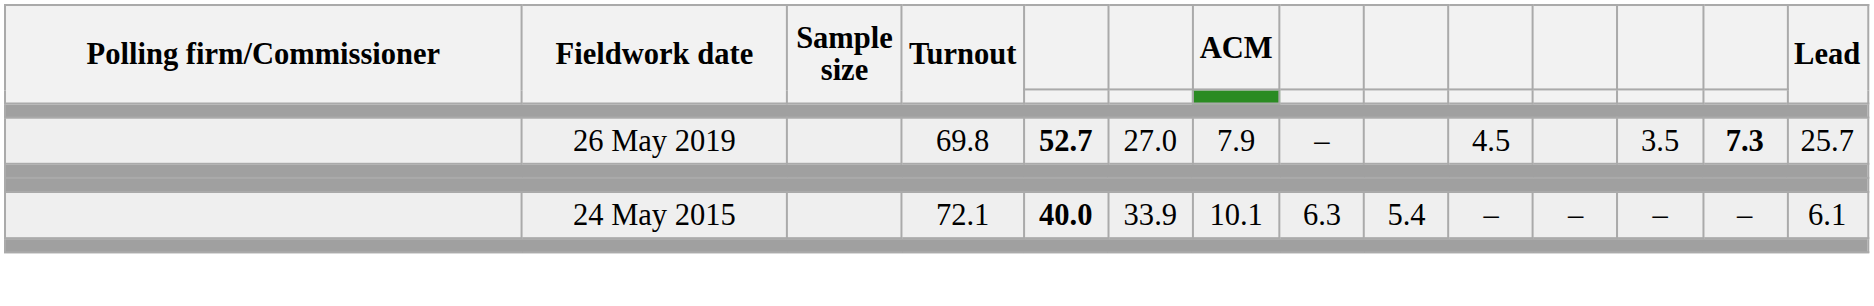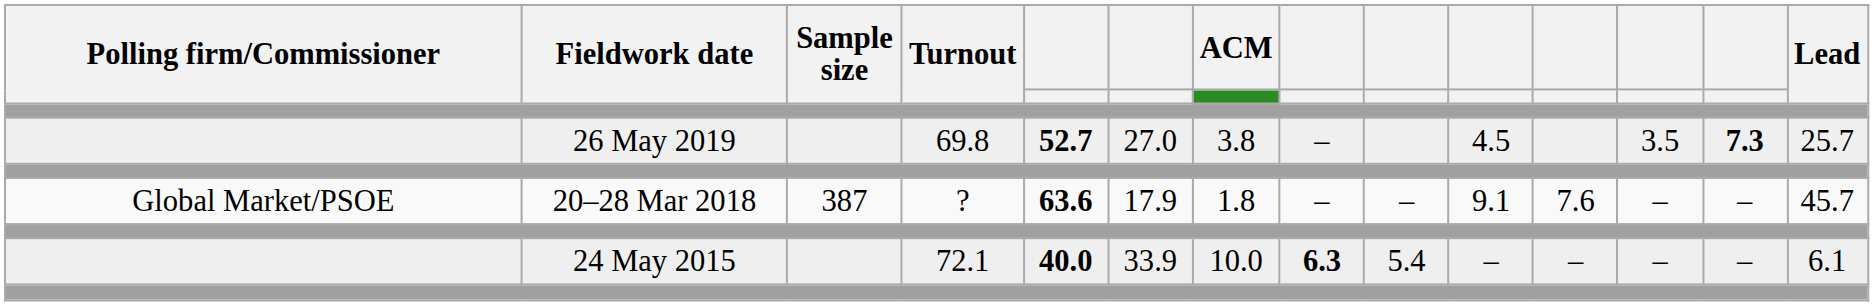26 May 2019 | ACM: 7.9 -> 3.8
+ row: Global Market/PSOE | 20–28 Mar 2018 | 387 | ? | 63.6 | 17.9 | 1.8 | – | – | 9.1 | 7.6 | – | – | 45.7
24 May 2015 | ACM: 10.1 -> 10.0
24 May 2015 | column 8: normal -> bold
